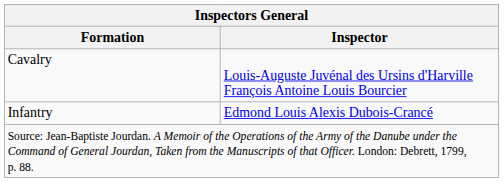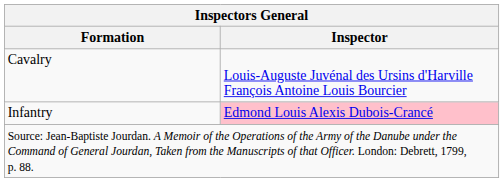Infantry | Inspector: no background -> pink background
